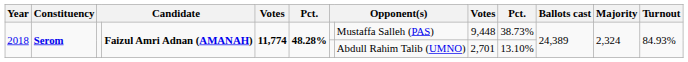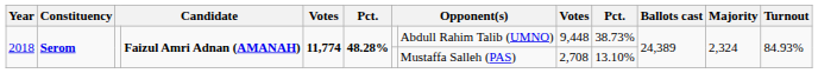row 2 | column 8: Mustaffa Salleh (PAS) -> Abdull Rahim Talib (UMNO)
row 3 | column 8: Abdull Rahim Talib (UMNO) -> Mustaffa Salleh (PAS)
row 3 | column 9: 2,701 -> 2,708
